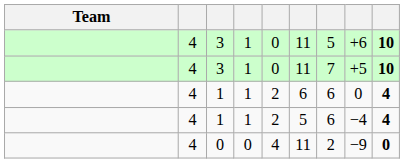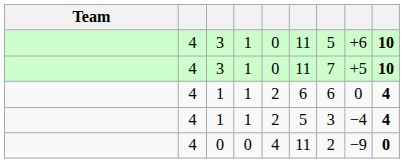row 5 | column 7: 6 -> 3
